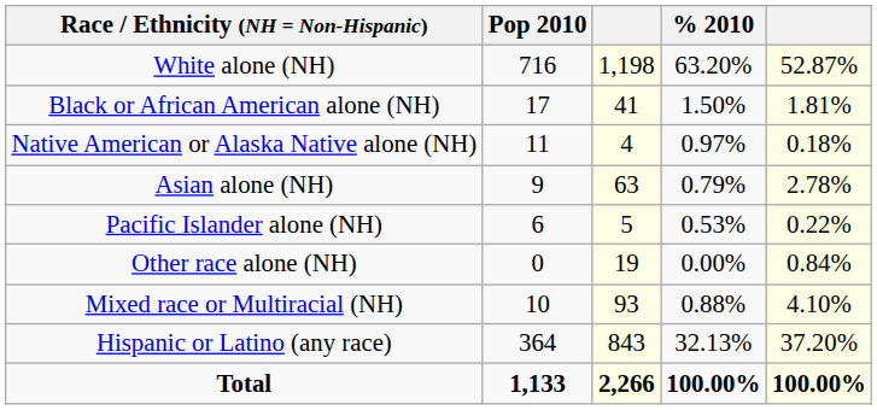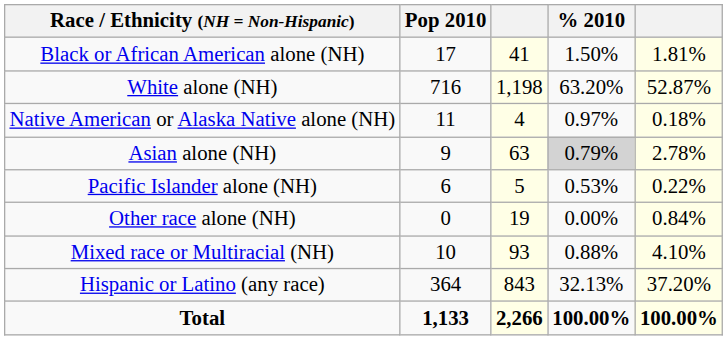rows swapped: White alone (NH) <-> Black or African American alone (NH)
Asian alone (NH) | % 2010: no background -> lightgrey background
